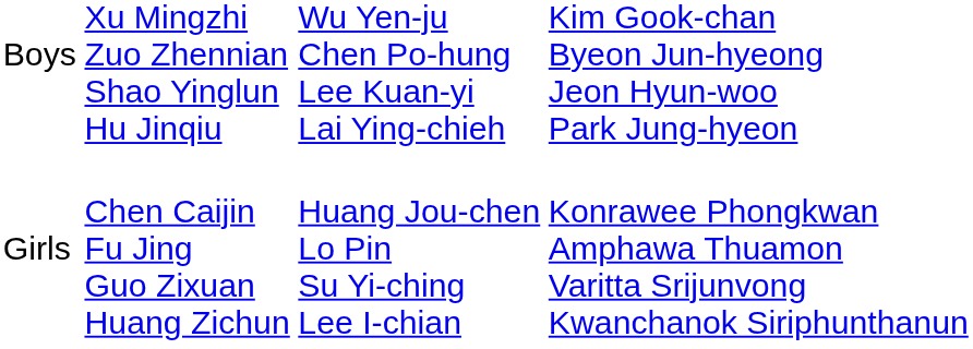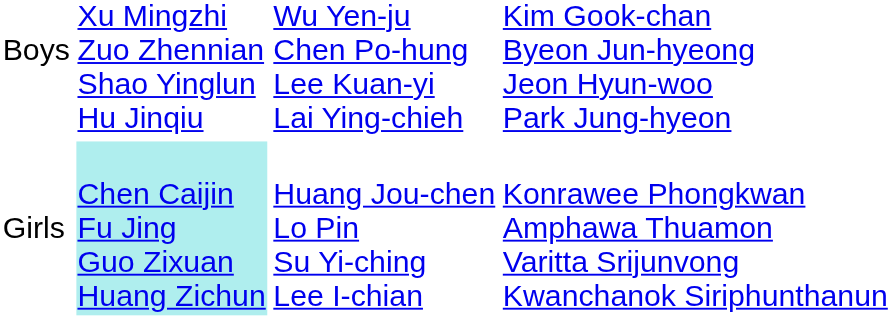Girls | column 2: no background -> paleturquoise background
